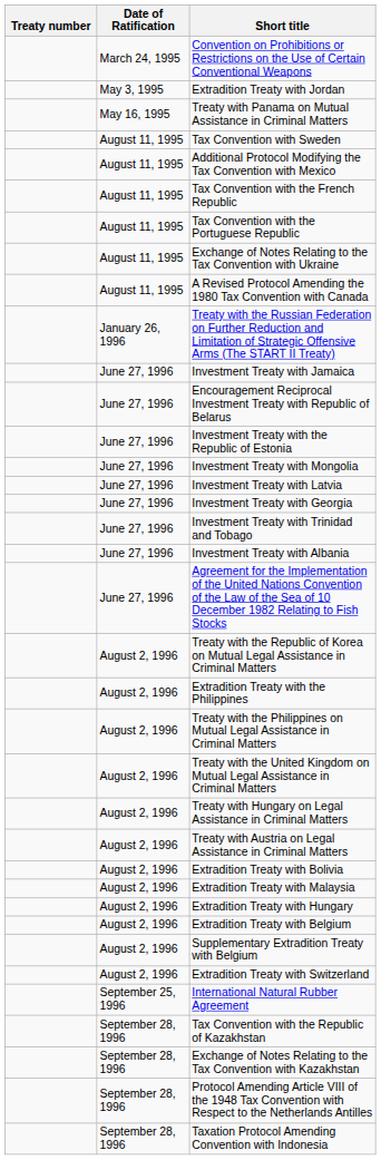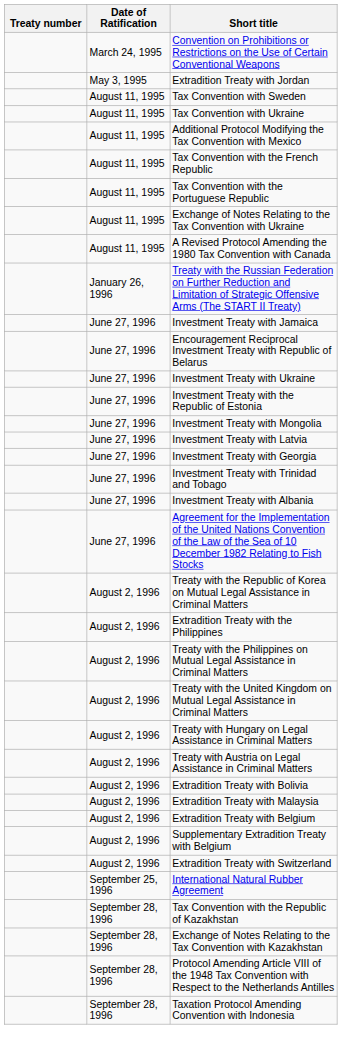- row: May 16, 1995 | Treaty with Panama on Mutual Assistance in Criminal Matters
+ row: August 11, 1995 | Tax Convention with Ukraine
+ row: June 27, 1996 | Investment Treaty with Ukraine
- row: August 2, 1996 | Extradition Treaty with Hungary
